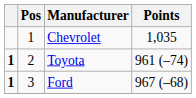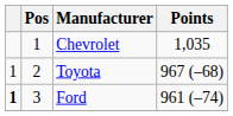Toyota | column 1: bold -> normal
Toyota | Points: 961 (–74) -> 967 (–68)
Ford | Points: 967 (–68) -> 961 (–74)
